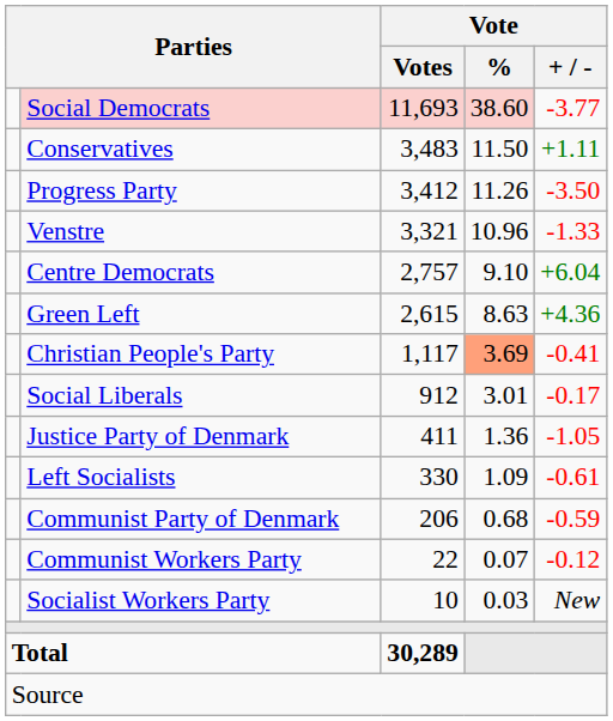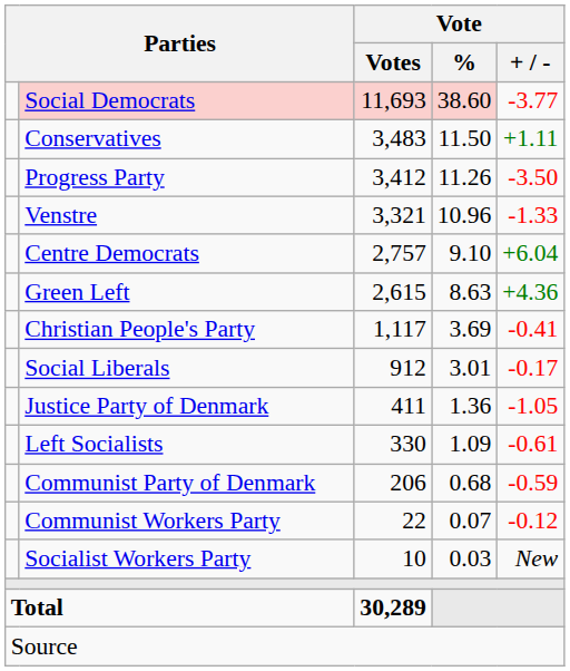Christian People's Party | Vote / %: lightsalmon background -> no background
